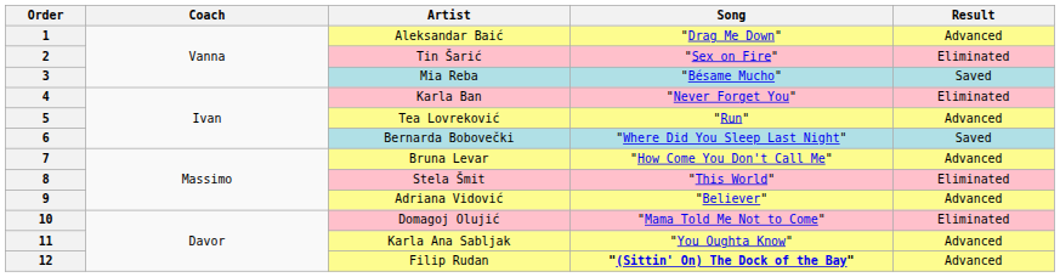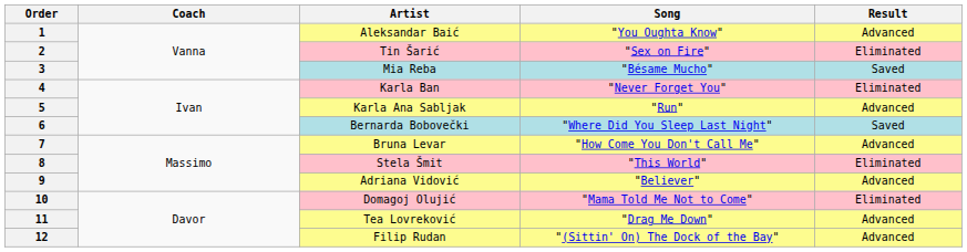1 | Song: "Drag Me Down" -> "You Oughta Know"
5 | Artist: Tea Lovreković -> Karla Ana Sabljak
11 | Artist: Karla Ana Sabljak -> Tea Lovreković
11 | Song: "You Oughta Know" -> "Drag Me Down"
12 | Song: bold -> normal
